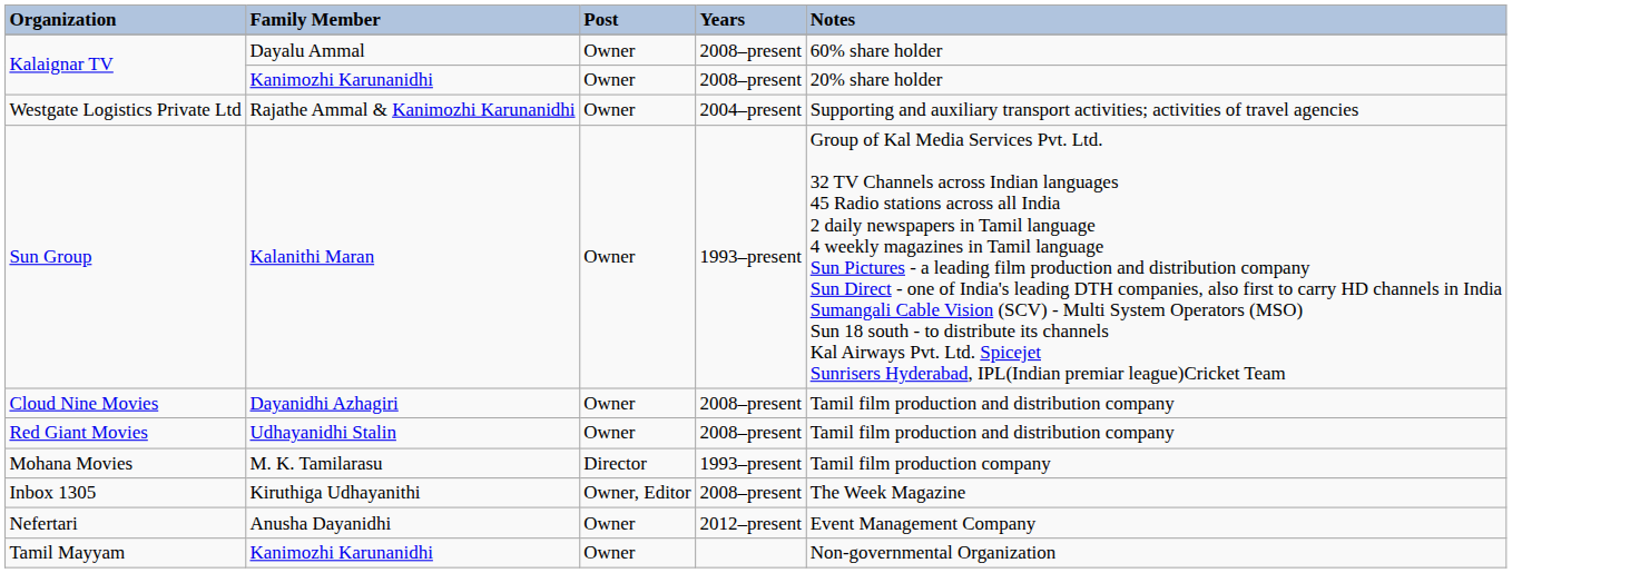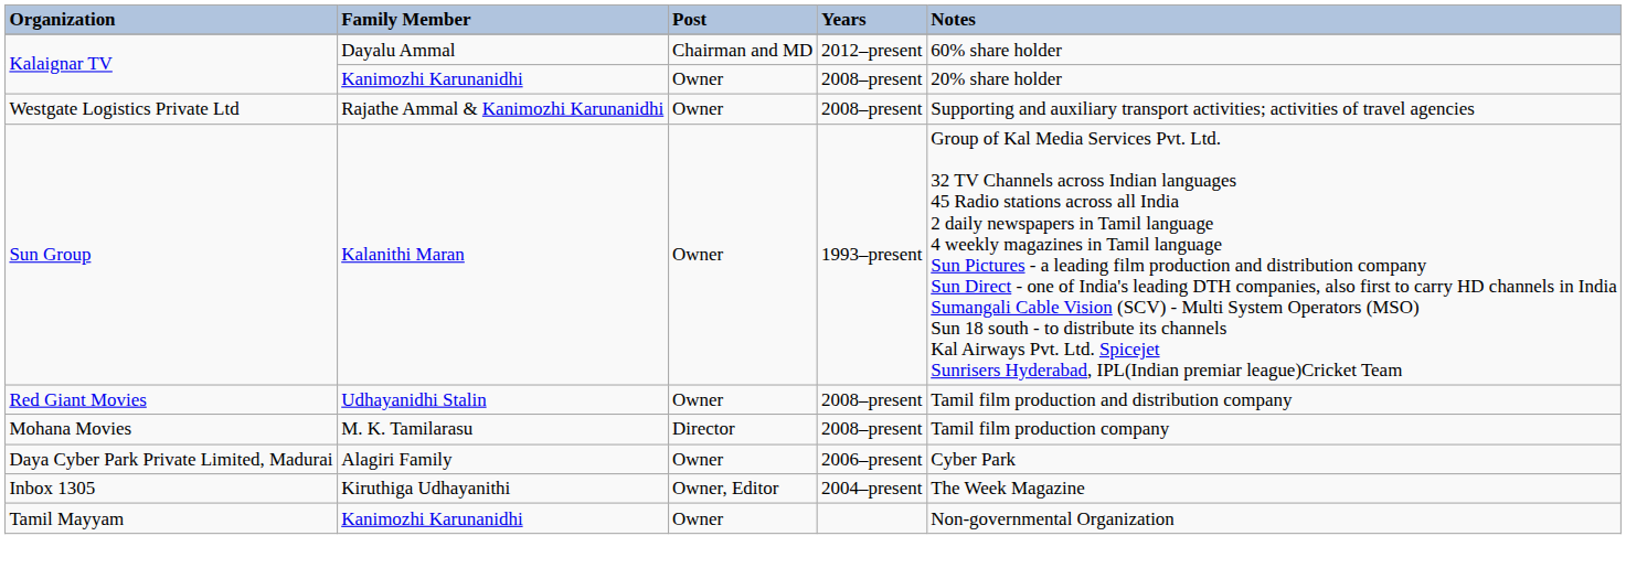Kalaignar TV / Dayalu Ammal | Post: Owner -> Chairman and MD
Kalaignar TV / Dayalu Ammal | Years: 2008–present -> 2012–present
Westgate Logistics Private Ltd | Years: 2004–present -> 2008–present
- row: Cloud Nine Movies | Dayanidhi Azhagiri | Owner | 2008–present | Tamil film production and distribution company
Mohana Movies | Years: 1993–present -> 2008–present
+ row: Daya Cyber Park Private Limited, Madurai | Alagiri Family | Owner | 2006–present | Cyber Park
Inbox 1305 | Years: 2008–present -> 2004–present
- row: Nefertari | Anusha Dayanidhi | Owner | 2012–present | Event Management Company
